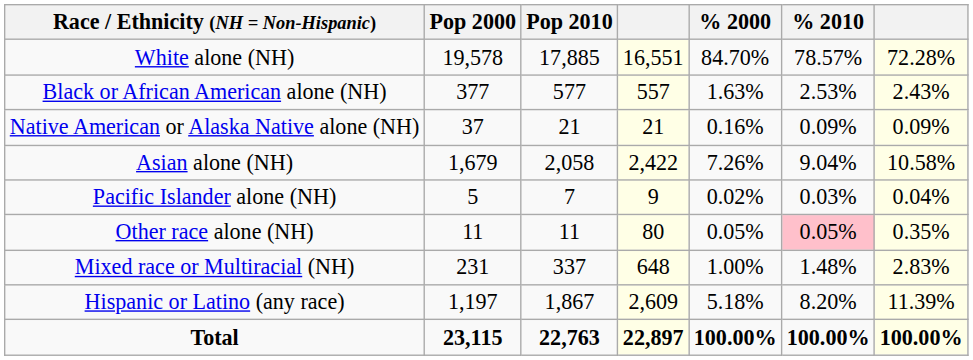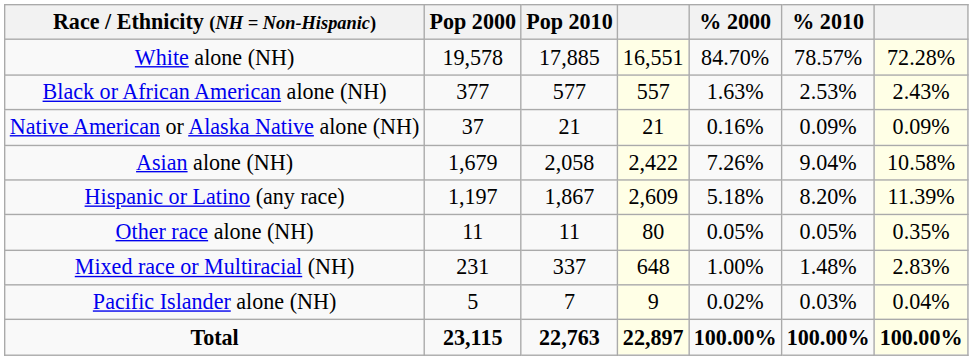rows swapped: Pacific Islander alone (NH) <-> Hispanic or Latino (any race)
Other race alone (NH) | % 2010: pink background -> no background
